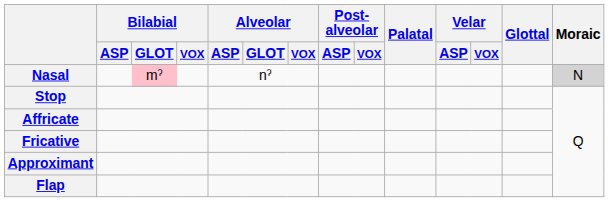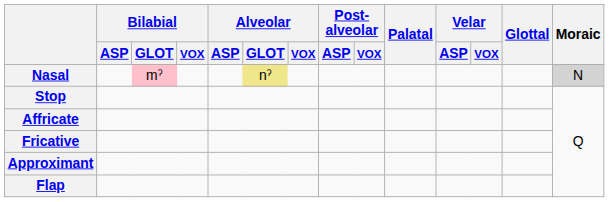Nasal | Alveolar / GLOT: no background -> khaki background
